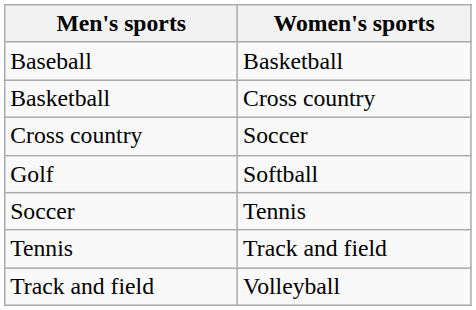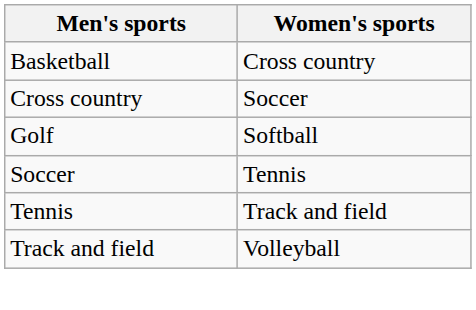- row: Baseball | Basketball
